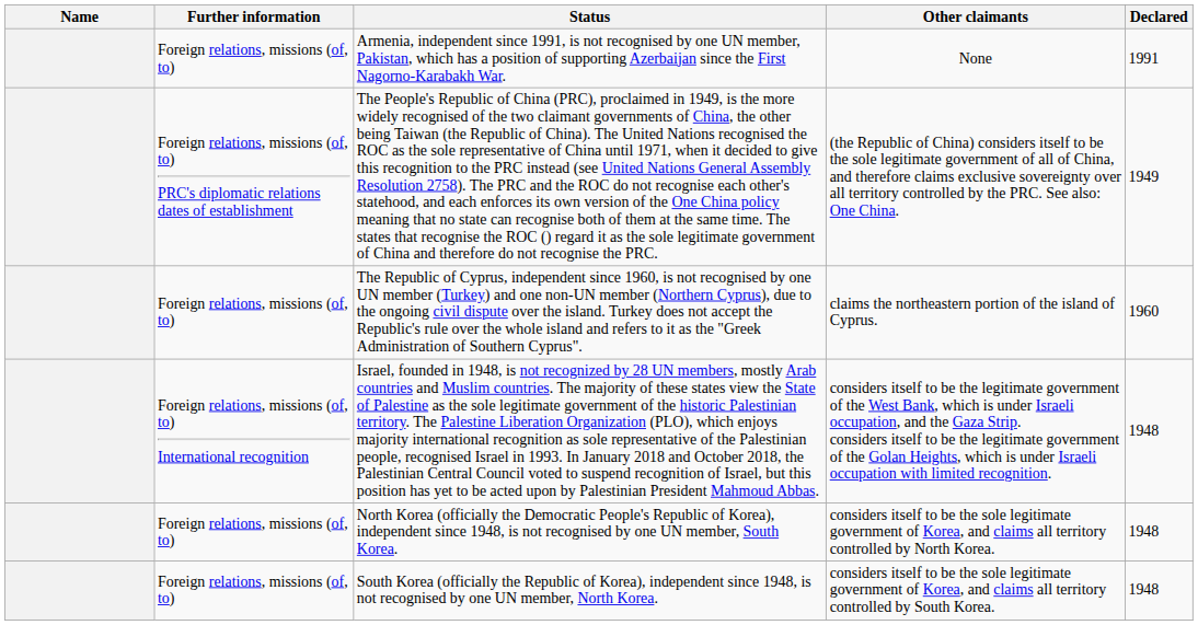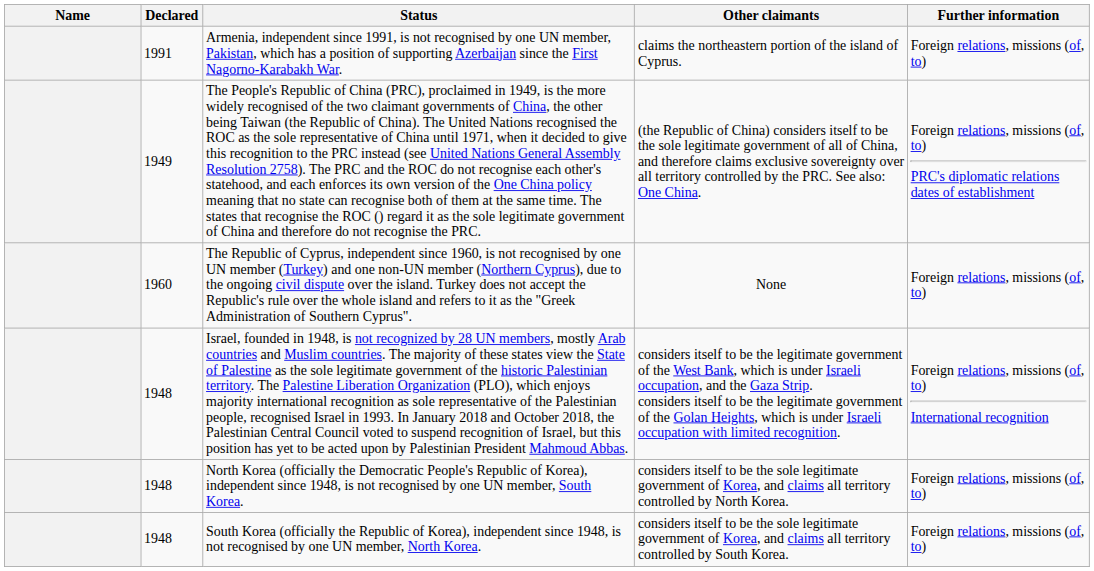columns swapped: Declared <-> Further information
row 2 | Other claimants: None -> claims the northeastern portion of the island of Cyprus.
row 4 | Other claimants: claims the northeastern portion of the island of Cyprus. -> None
